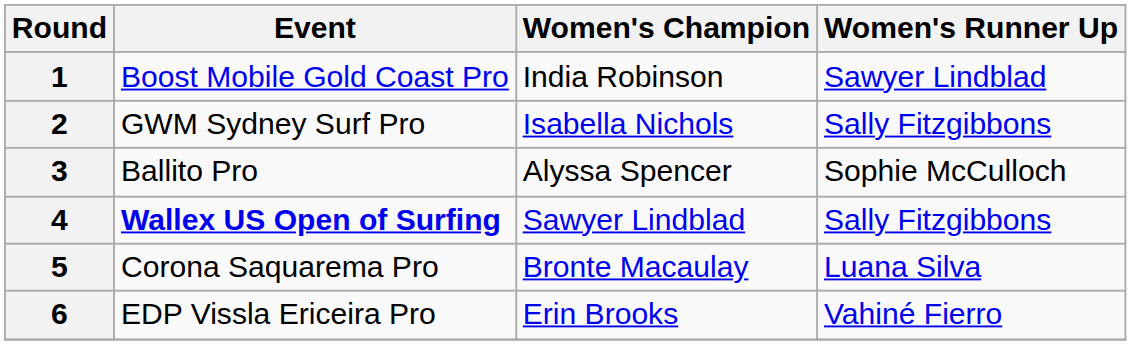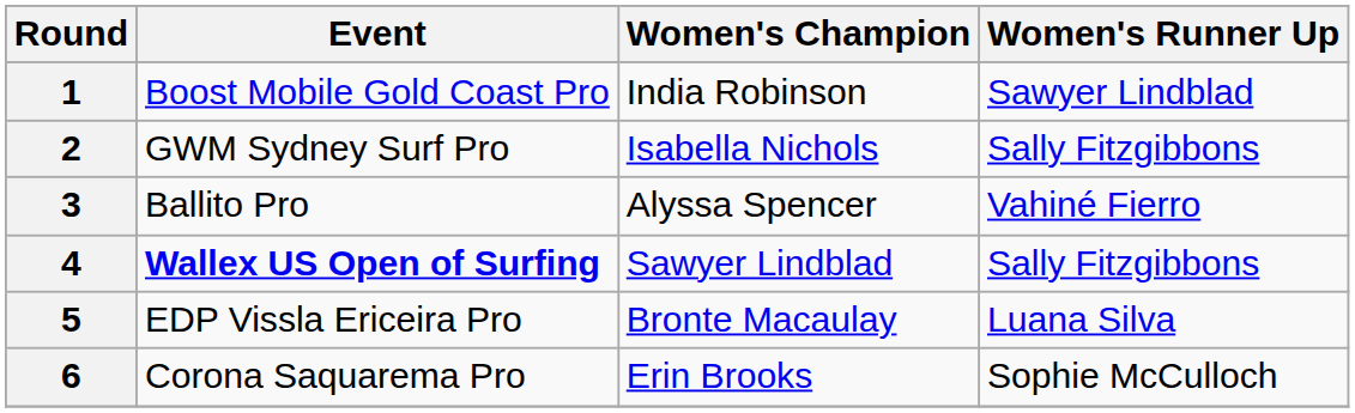3 | Women's Runner Up: Sophie McCulloch -> Vahiné Fierro
5 | Event: Corona Saquarema Pro -> EDP Vissla Ericeira Pro
6 | Event: EDP Vissla Ericeira Pro -> Corona Saquarema Pro
6 | Women's Runner Up: Vahiné Fierro -> Sophie McCulloch
